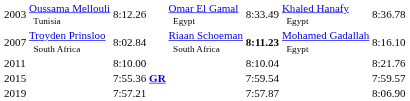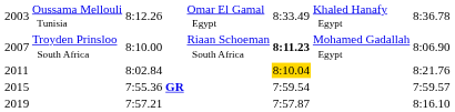2007 | column 3: 8:02.84 -> 8:10.00
2007 | column 7: 8:16.10 -> 8:06.90
2011 | column 3: 8:10.00 -> 8:02.84
2011 | column 5: no background -> gold background
2019 | column 7: 8:06.90 -> 8:16.10
